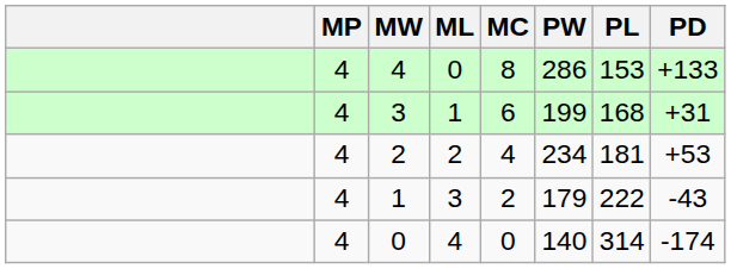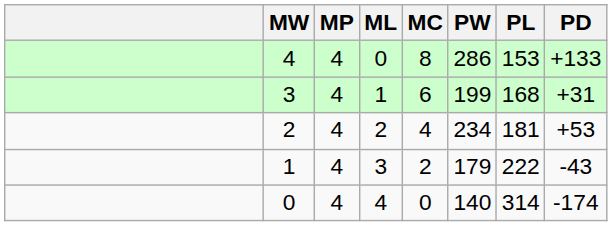columns swapped: MP <-> MW
